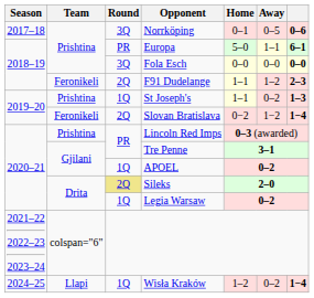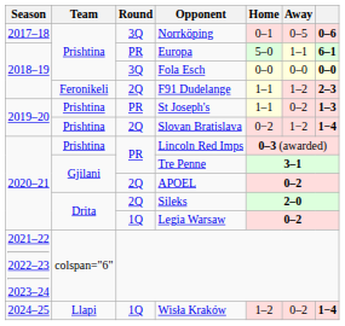St Joseph's | Round: 1Q -> PR
Slovan Bratislava | Team: Feronikeli -> Prishtina
APOEL | Round: 1Q -> 2Q
Sileks | Round: khaki background -> no background
